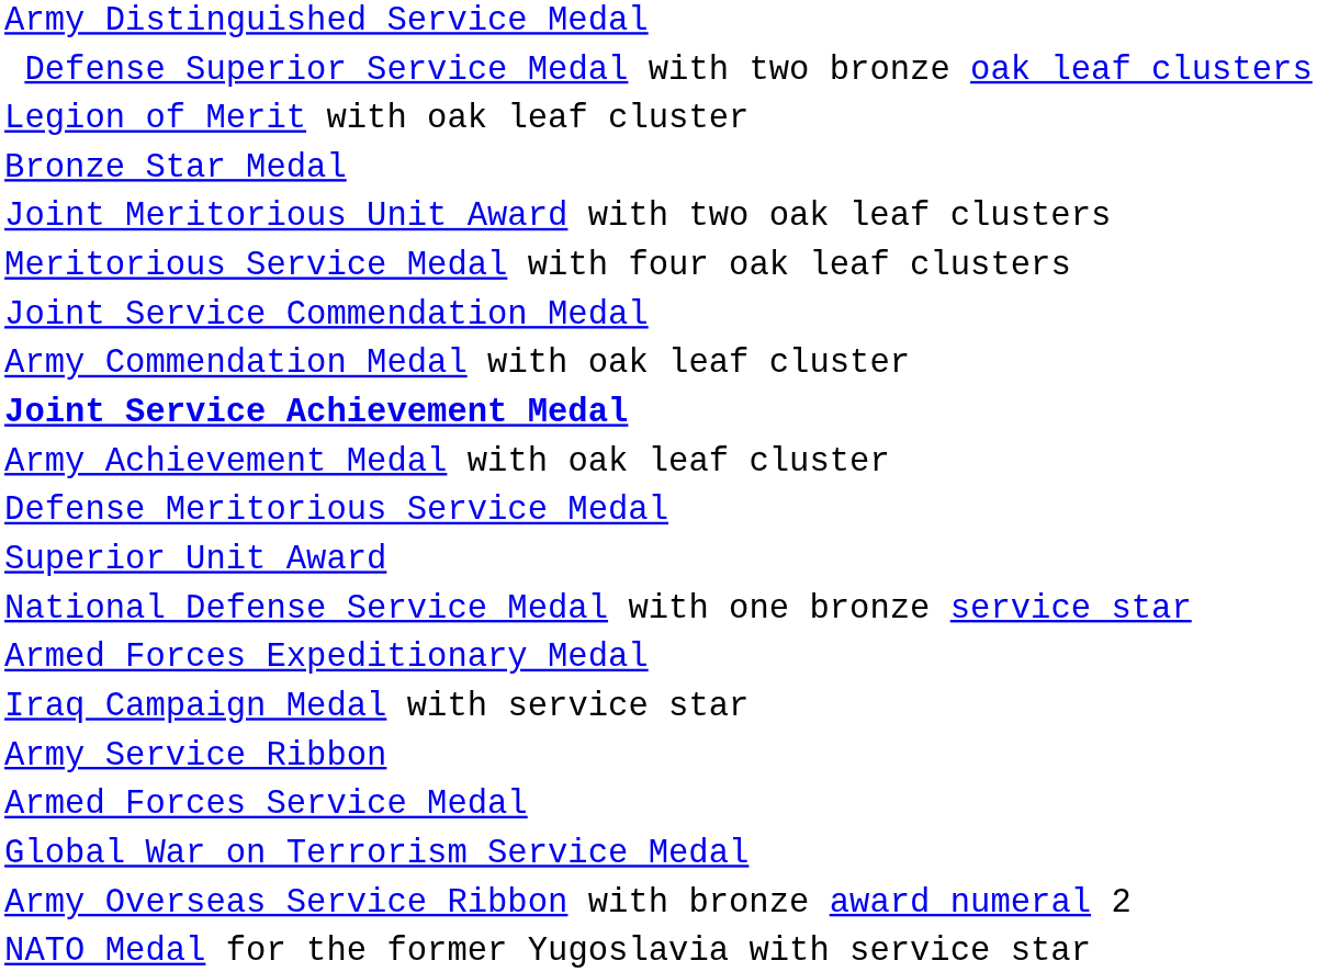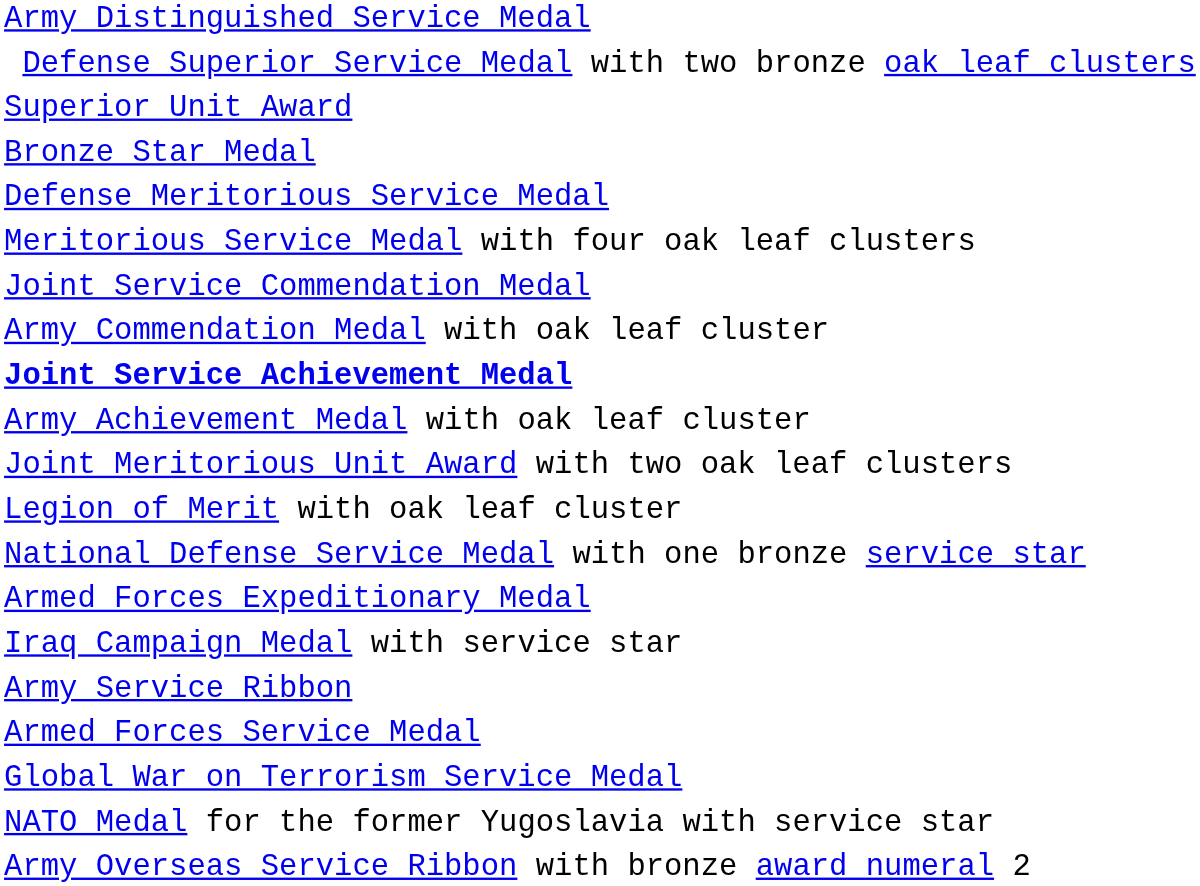row 3 | column 1: Legion of Merit with oak leaf cluster -> Superior Unit Award
row 5 | column 1: Joint Meritorious Unit Award with two oak leaf clusters -> Defense Meritorious Service Medal
row 11 | column 1: Defense Meritorious Service Medal -> Joint Meritorious Unit Award with two oak leaf clusters
row 12 | column 1: Superior Unit Award -> Legion of Merit with oak leaf cluster
row 19 | column 1: Army Overseas Service Ribbon with bronze award numeral 2 -> NATO Medal for the former Yugoslavia with service star
row 20 | column 1: NATO Medal for the former Yugoslavia with service star -> Army Overseas Service Ribbon with bronze award numeral 2
